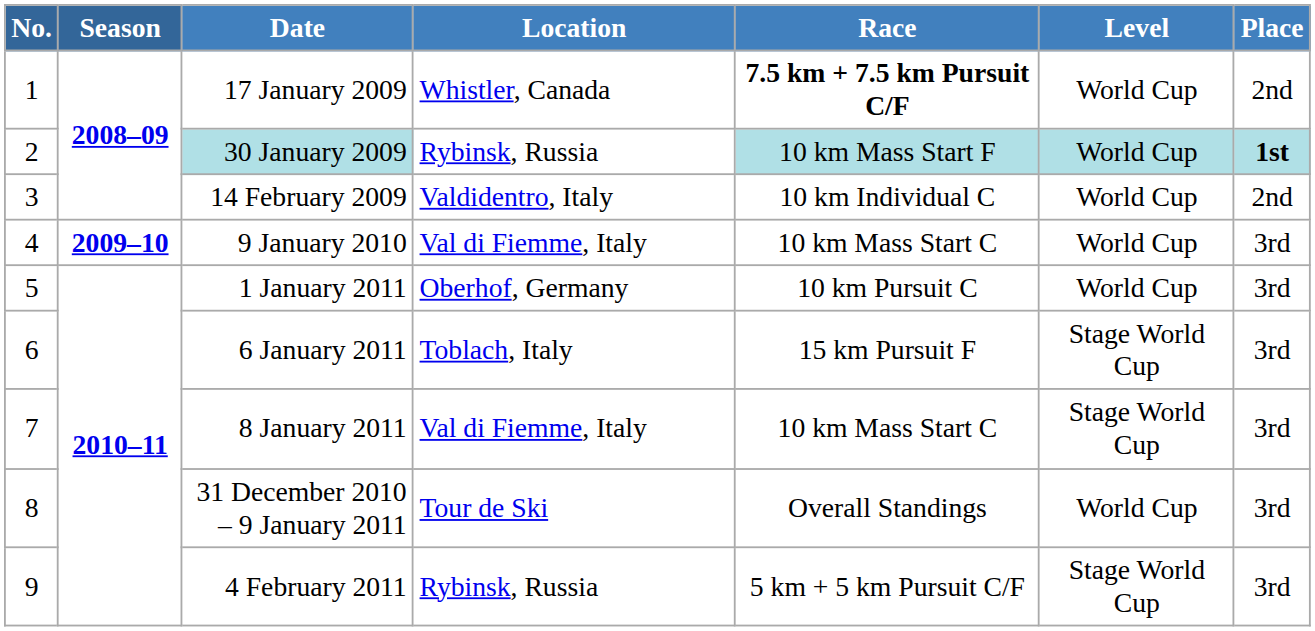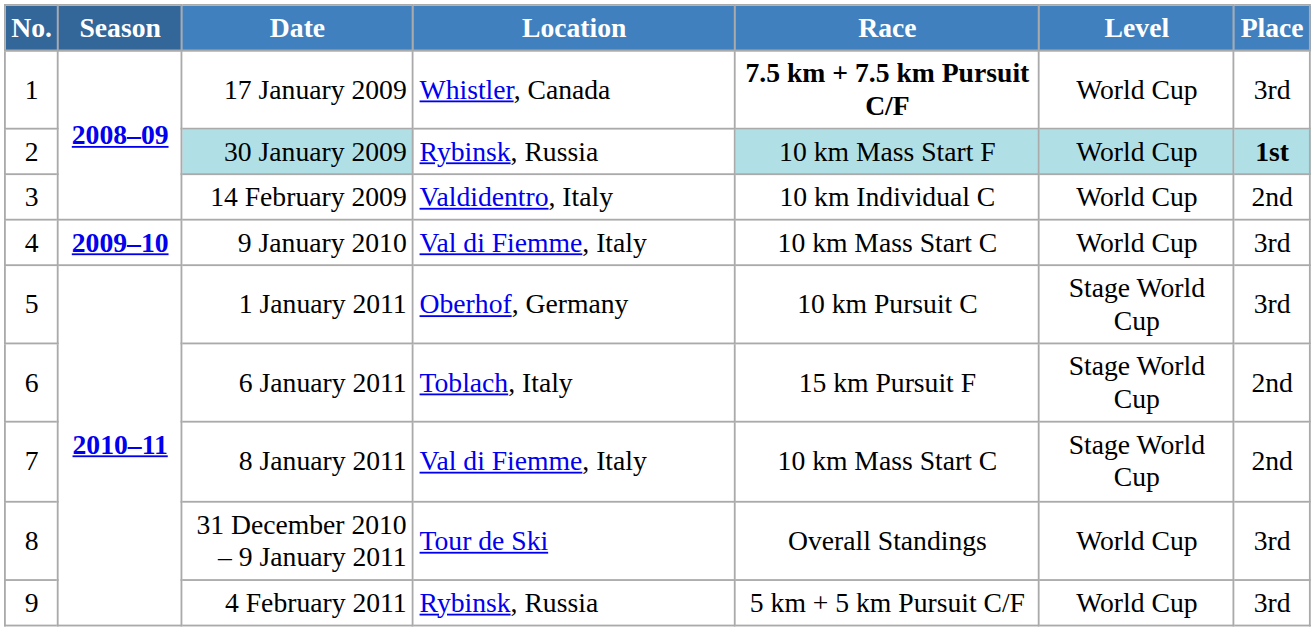17 January 2009 | Place: 2nd -> 3rd
1 January 2011 | Level: World Cup -> Stage World Cup
6 January 2011 | Place: 3rd -> 2nd
8 January 2011 | Place: 3rd -> 2nd
4 February 2011 | Level: Stage World Cup -> World Cup
